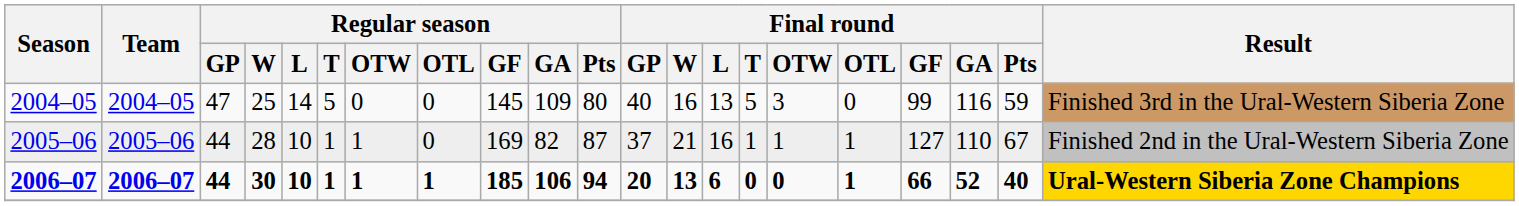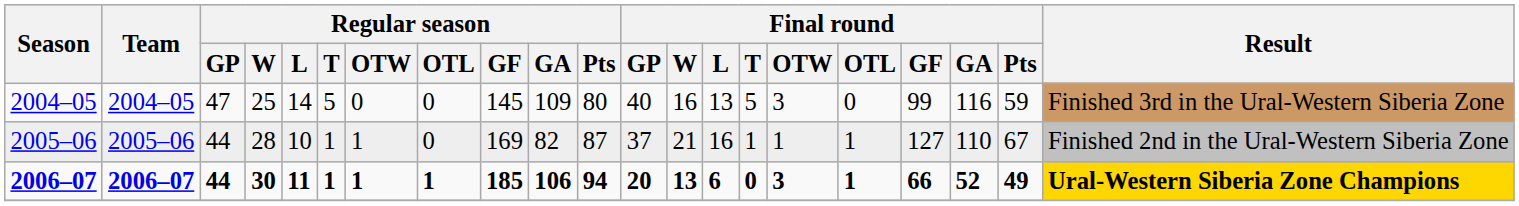row 5 | Regular season / L: 10 -> 11
row 5 | Final round / OTW: 0 -> 3
row 5 | Final round / Pts: 40 -> 49
